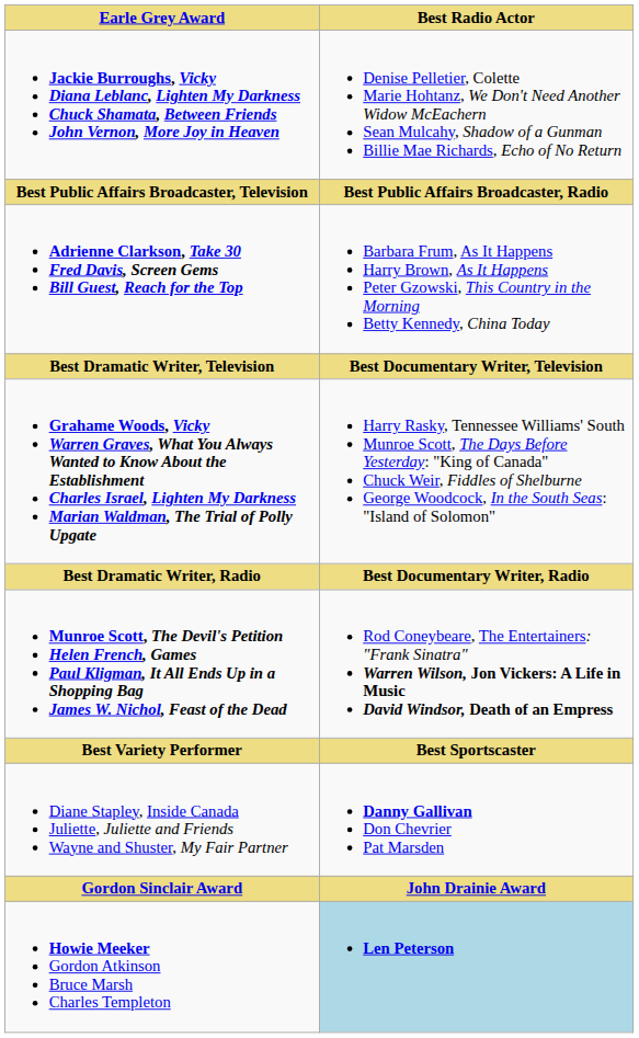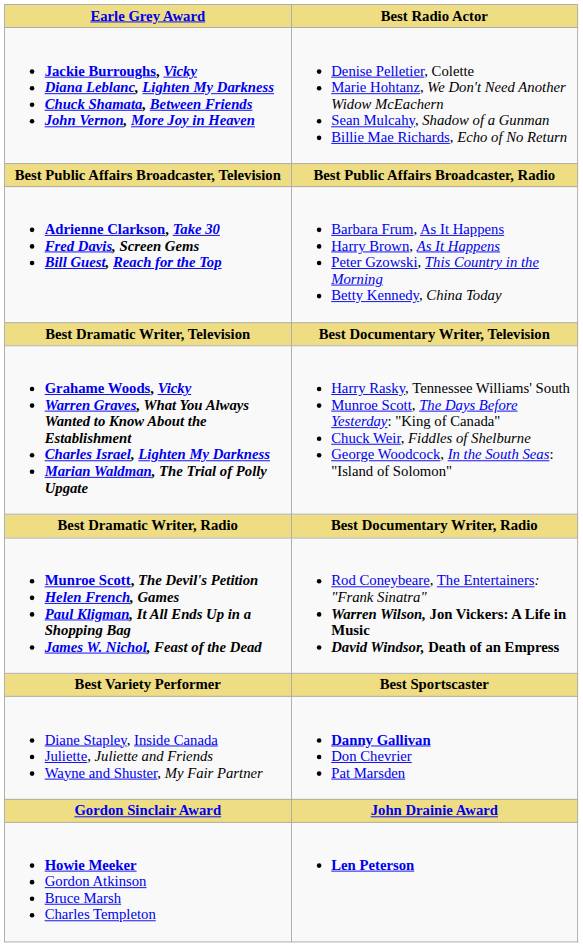Howie Meeker Gordon Atkinson Bruce Marsh Charles Templeton | Best Radio Actor: lightblue background -> no background
